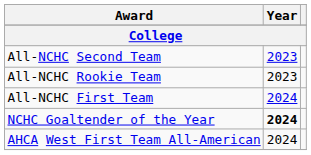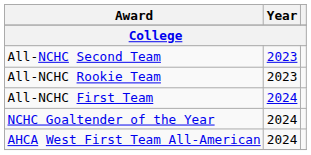NCHC Goaltender of the Year | Year: bold -> normal
